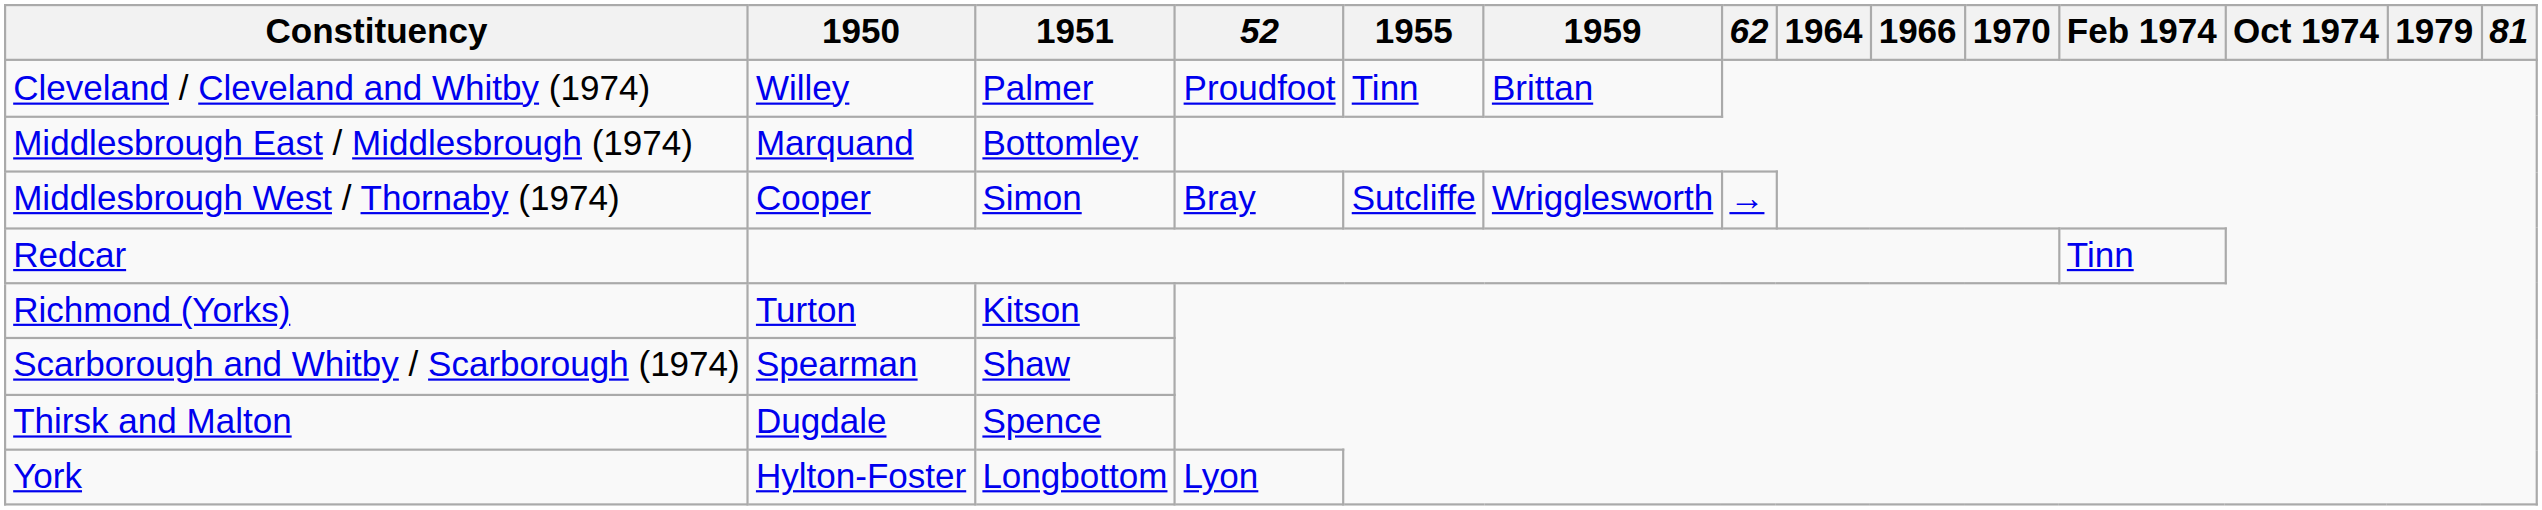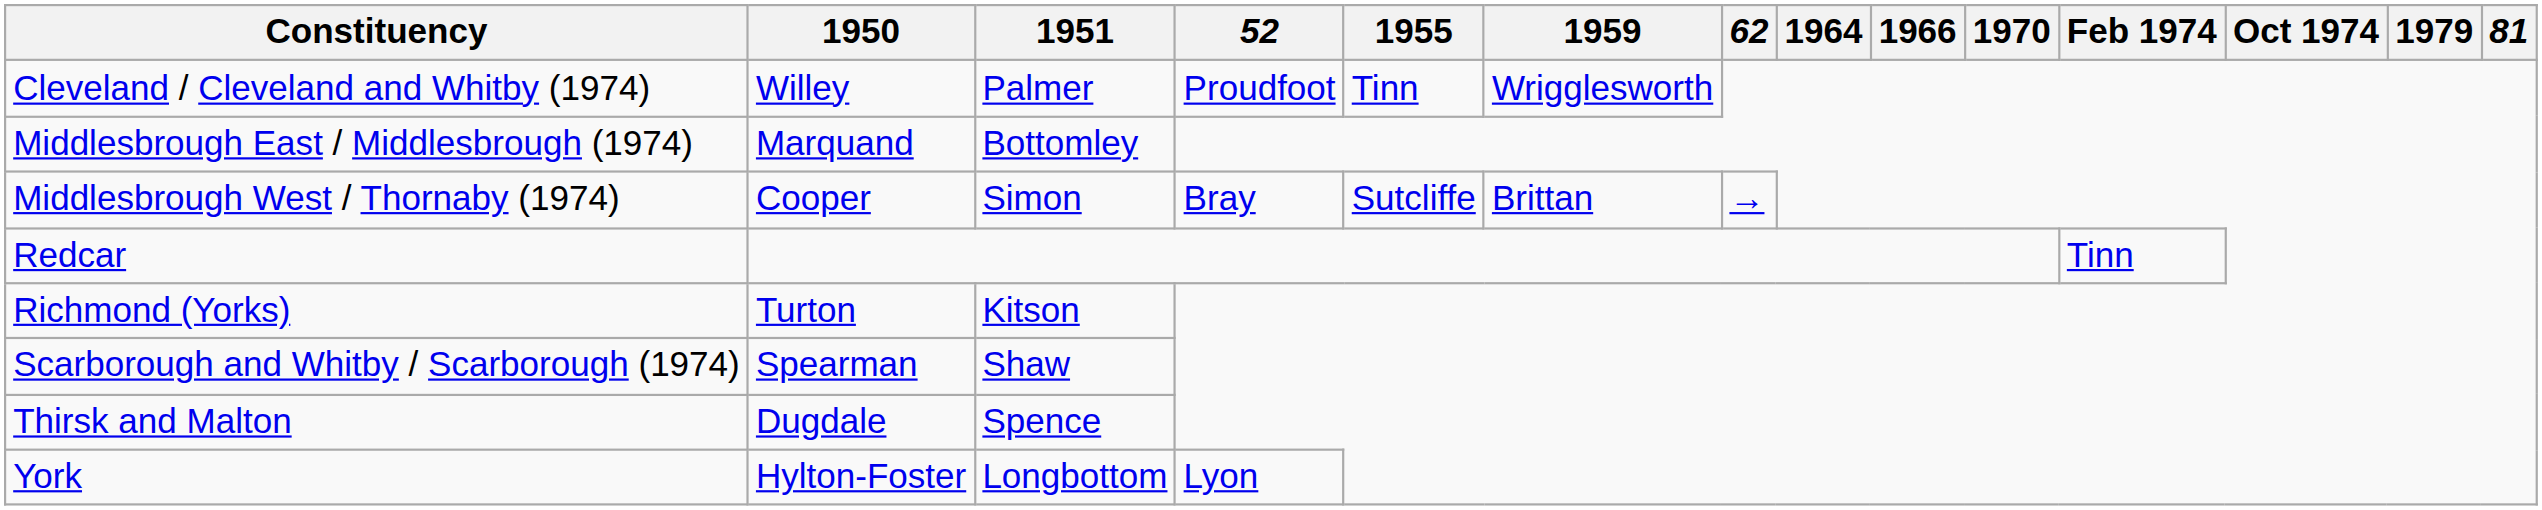Cleveland / Cleveland and Whitby (1974) | 1959: Brittan -> Wrigglesworth
Middlesbrough West / Thornaby (1974) | 1959: Wrigglesworth -> Brittan
